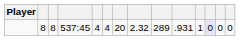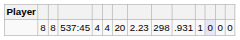row 2 | column 8: 2.32 -> 2.23
row 2 | column 9: 289 -> 298
